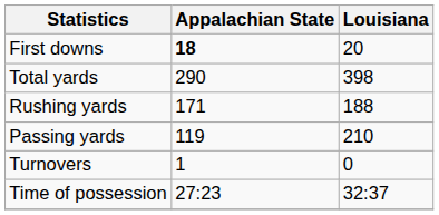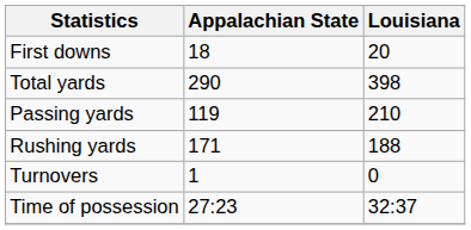First downs | Appalachian State: bold -> normal
rows swapped: Rushing yards <-> Passing yards
